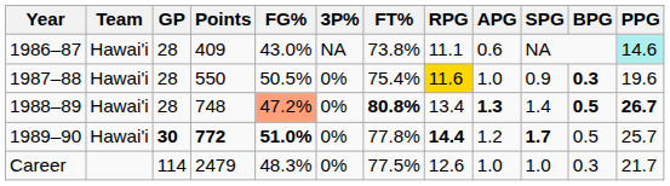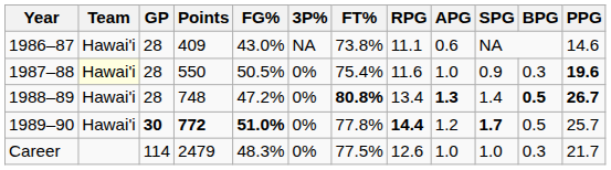1986–87 | PPG: paleturquoise background -> no background
1987–88 | Team: no background -> lightyellow background
1987–88 | RPG: gold background -> no background
1987–88 | BPG: bold -> normal
1987–88 | PPG: normal -> bold
1988–89 | FG%: lightsalmon background -> no background
